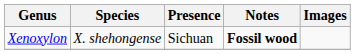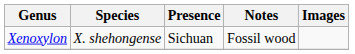Xenoxylon | Notes: bold -> normal
